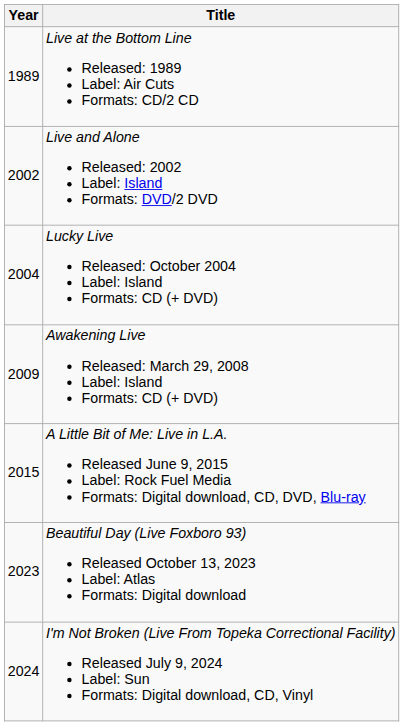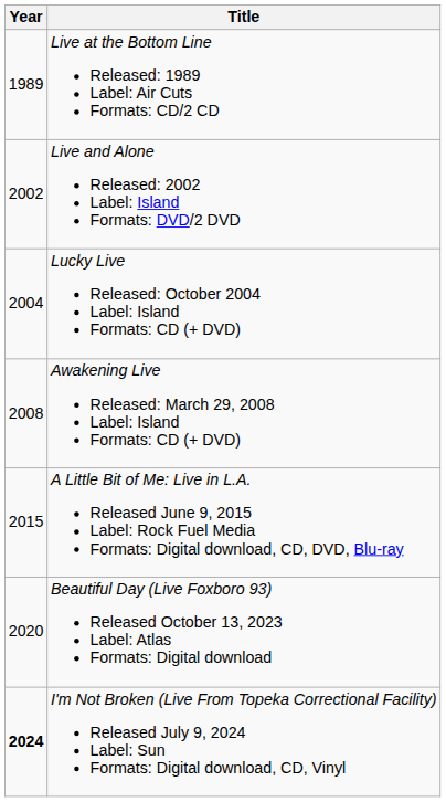row 5 | Year: 2009 -> 2008
row 7 | Year: 2023 -> 2020
row 8 | Year: normal -> bold
